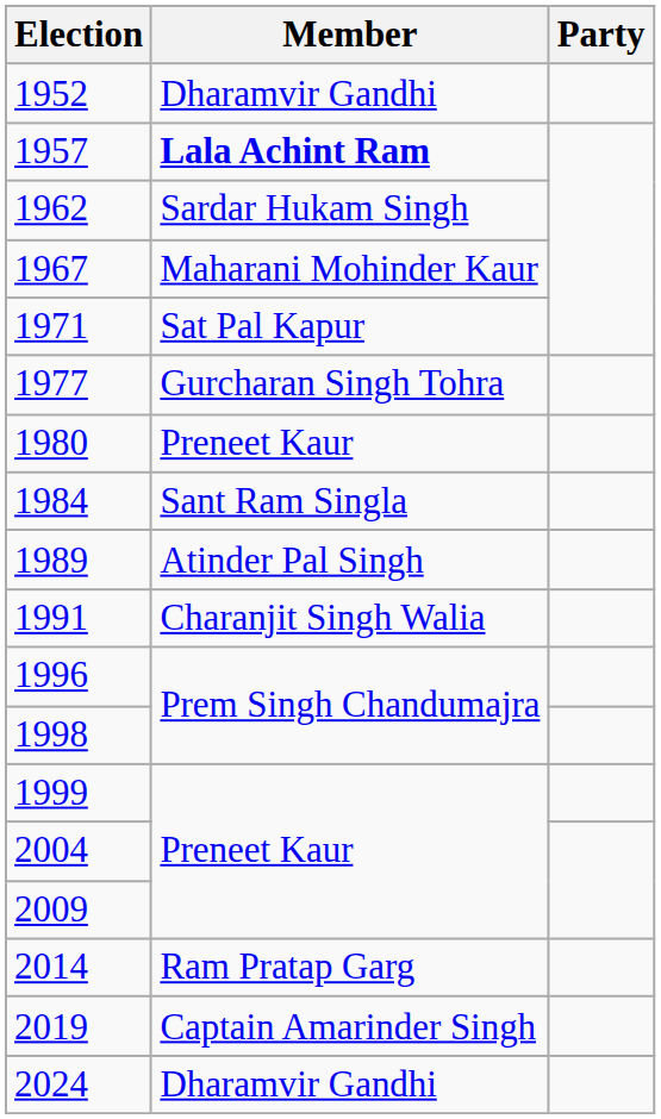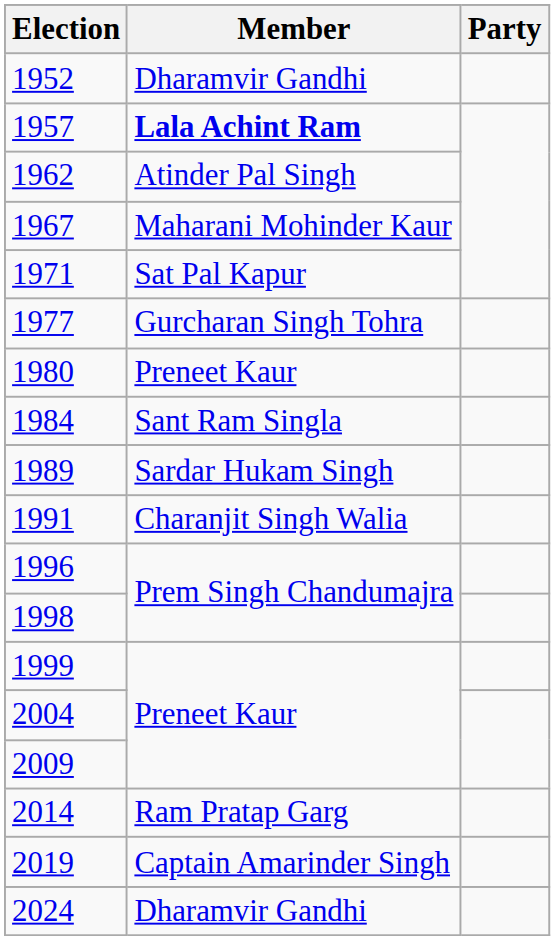1962 | Member: Sardar Hukam Singh -> Atinder Pal Singh
1989 | Member: Atinder Pal Singh -> Sardar Hukam Singh
